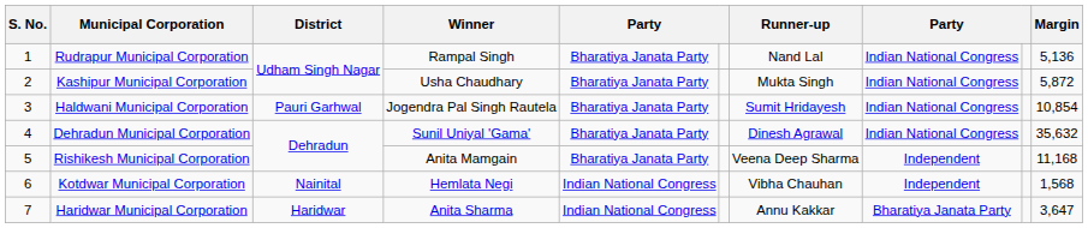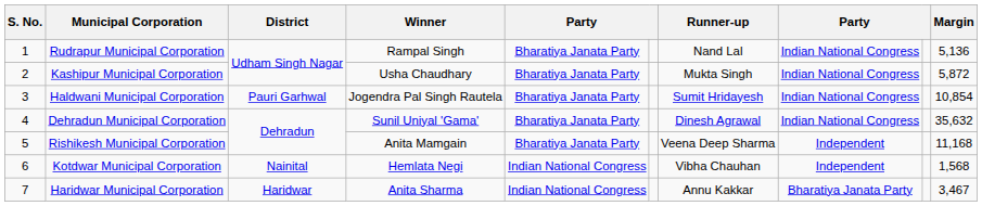Haridwar Municipal Corporation | Margin: 3,647 -> 3,467
